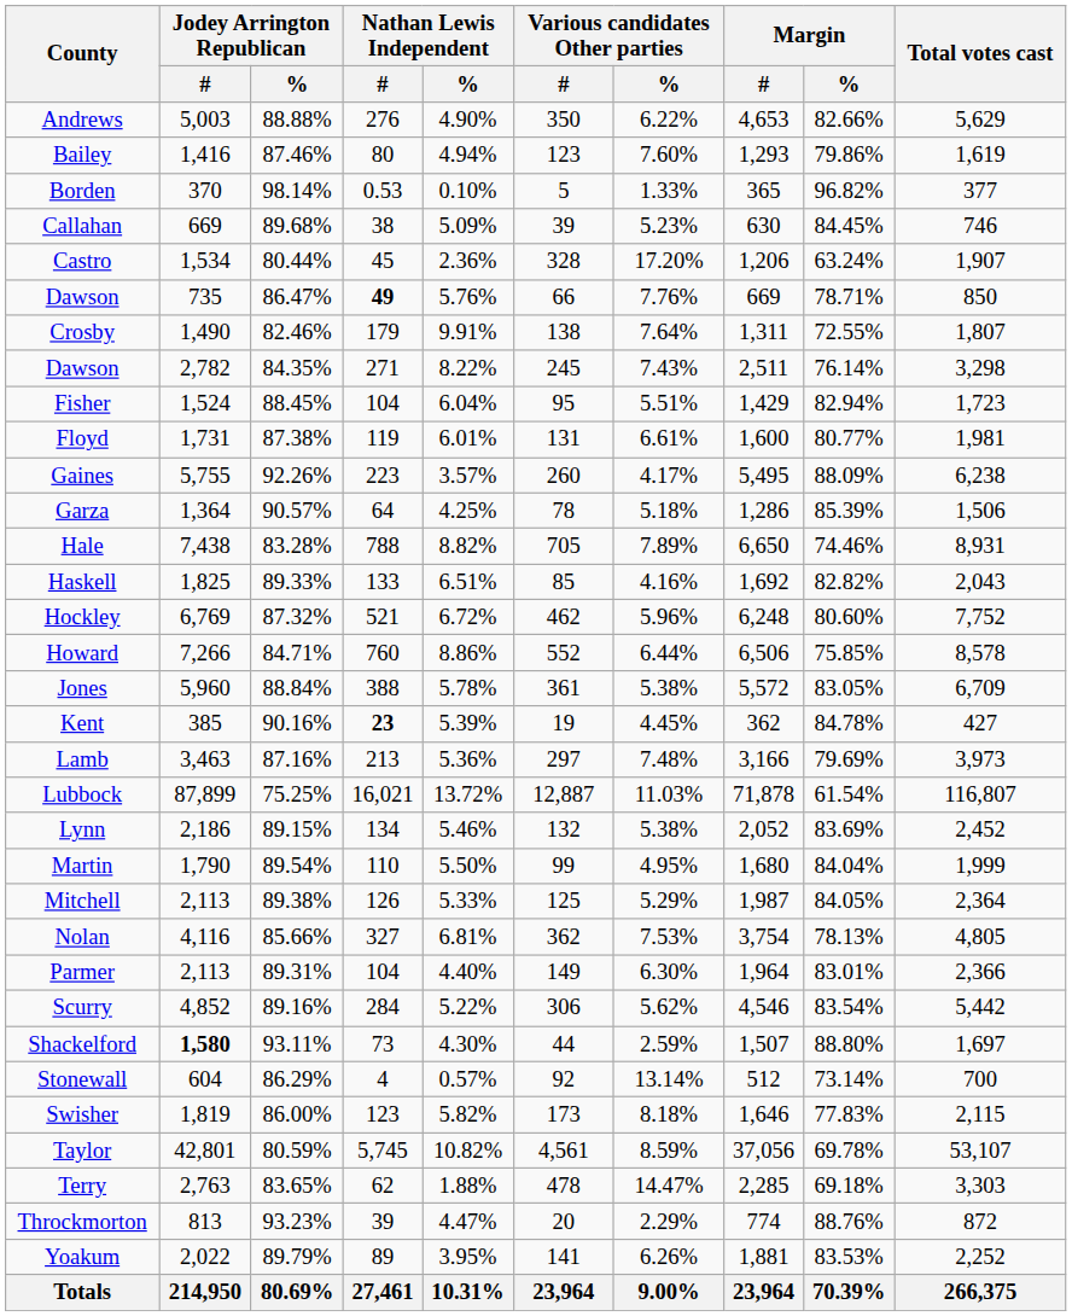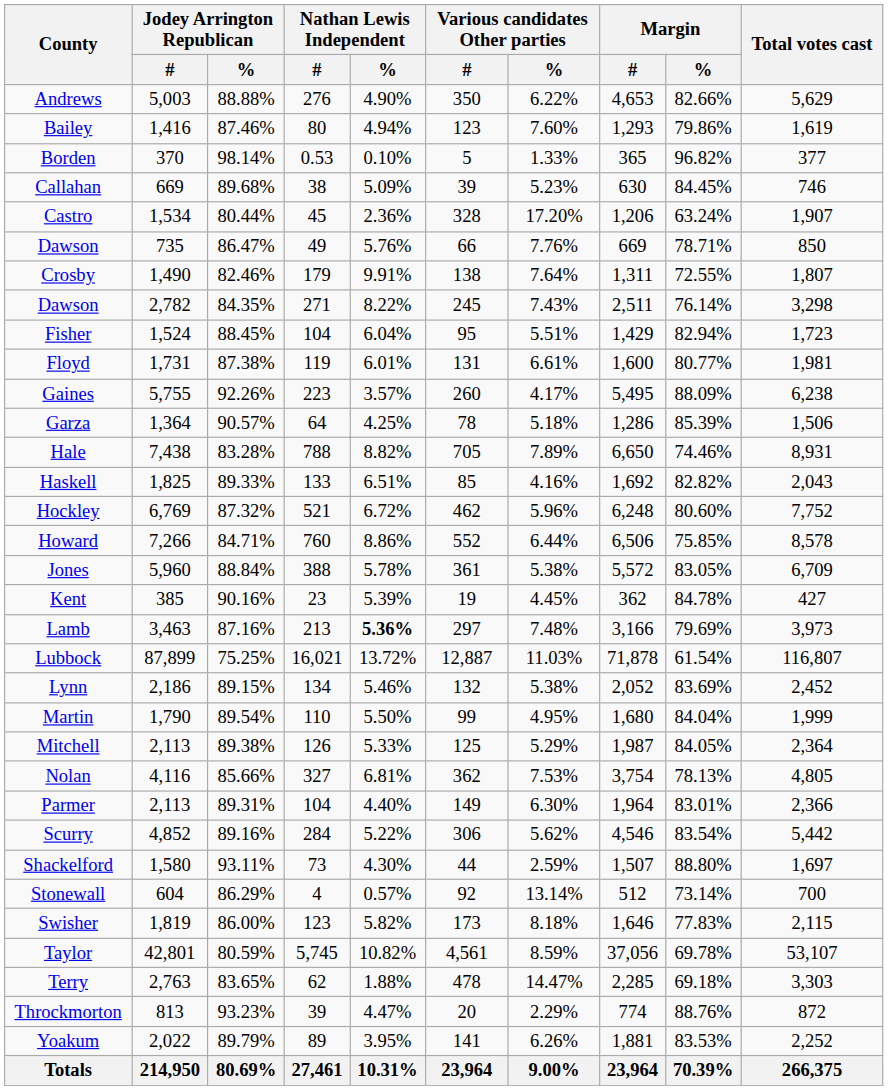Dawson / 86.47% | Nathan Lewis Independent / #: bold -> normal
Kent | Nathan Lewis Independent / #: bold -> normal
Lamb | Nathan Lewis Independent / %: normal -> bold
Shackelford | Jodey Arrington Republican / #: bold -> normal
